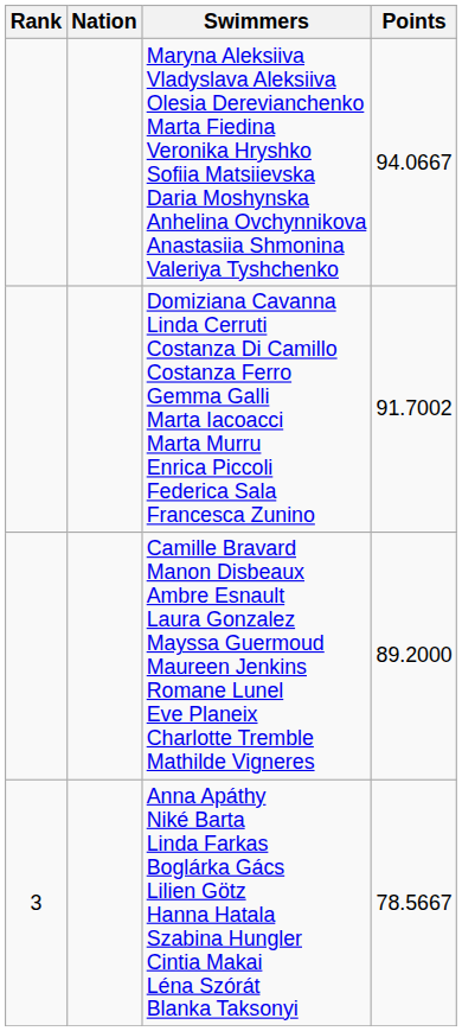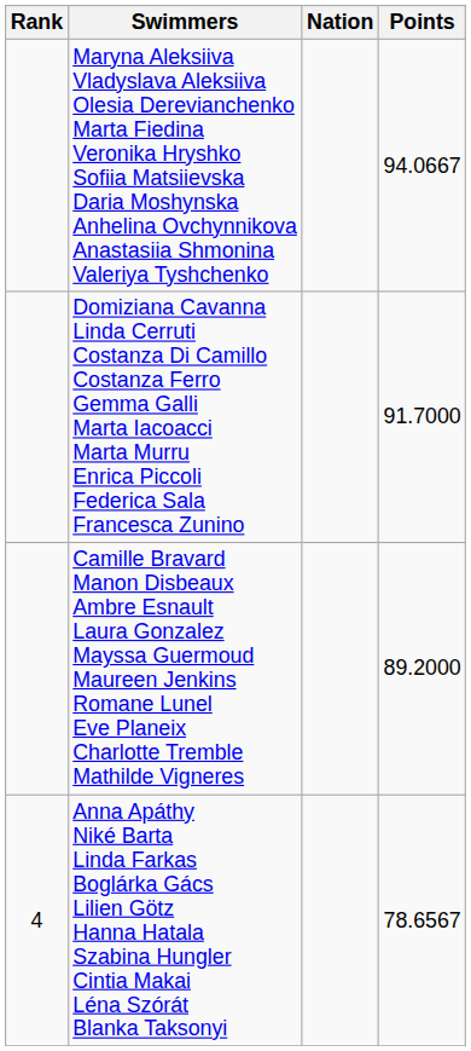columns swapped: Nation <-> Swimmers
row 3 | Points: 91.7002 -> 91.7000
row 5 | Rank: 3 -> 4
row 5 | Points: 78.5667 -> 78.6567
